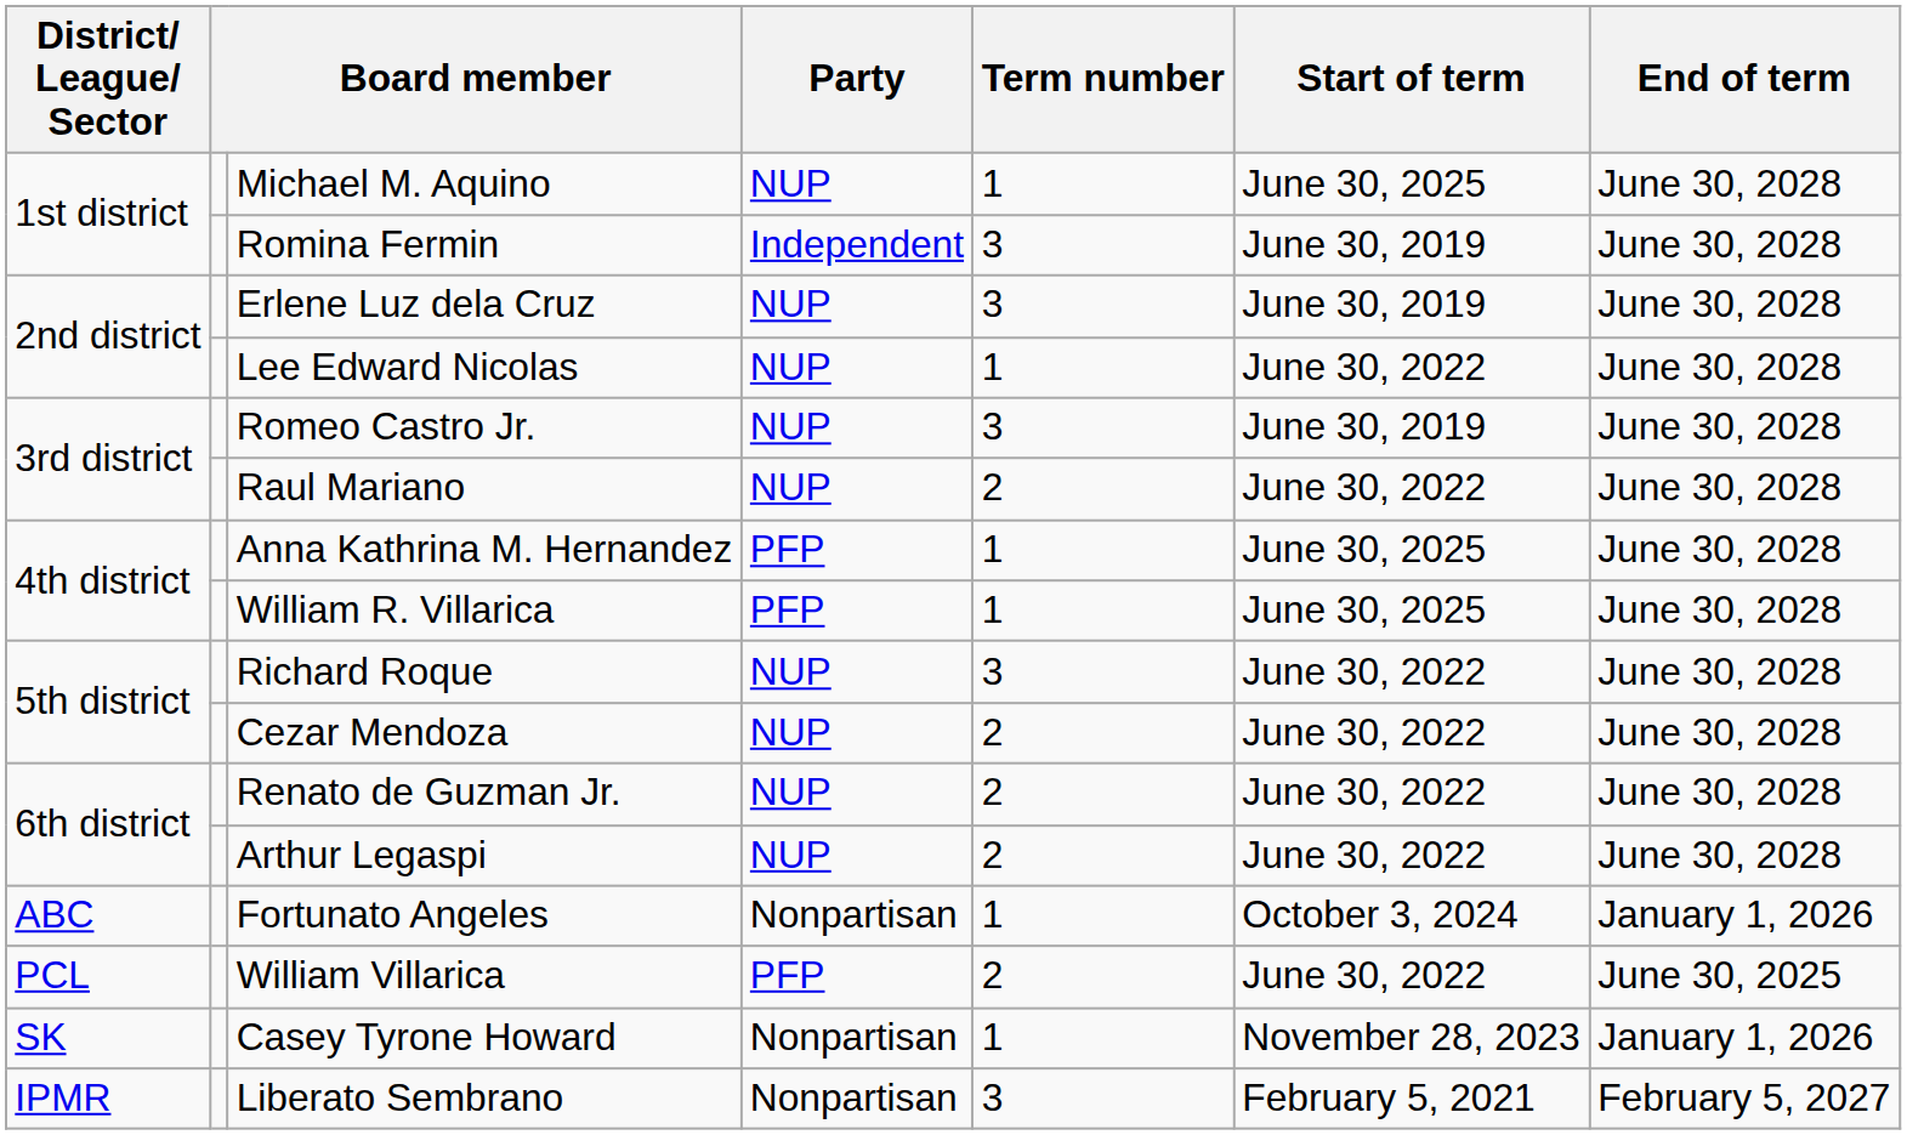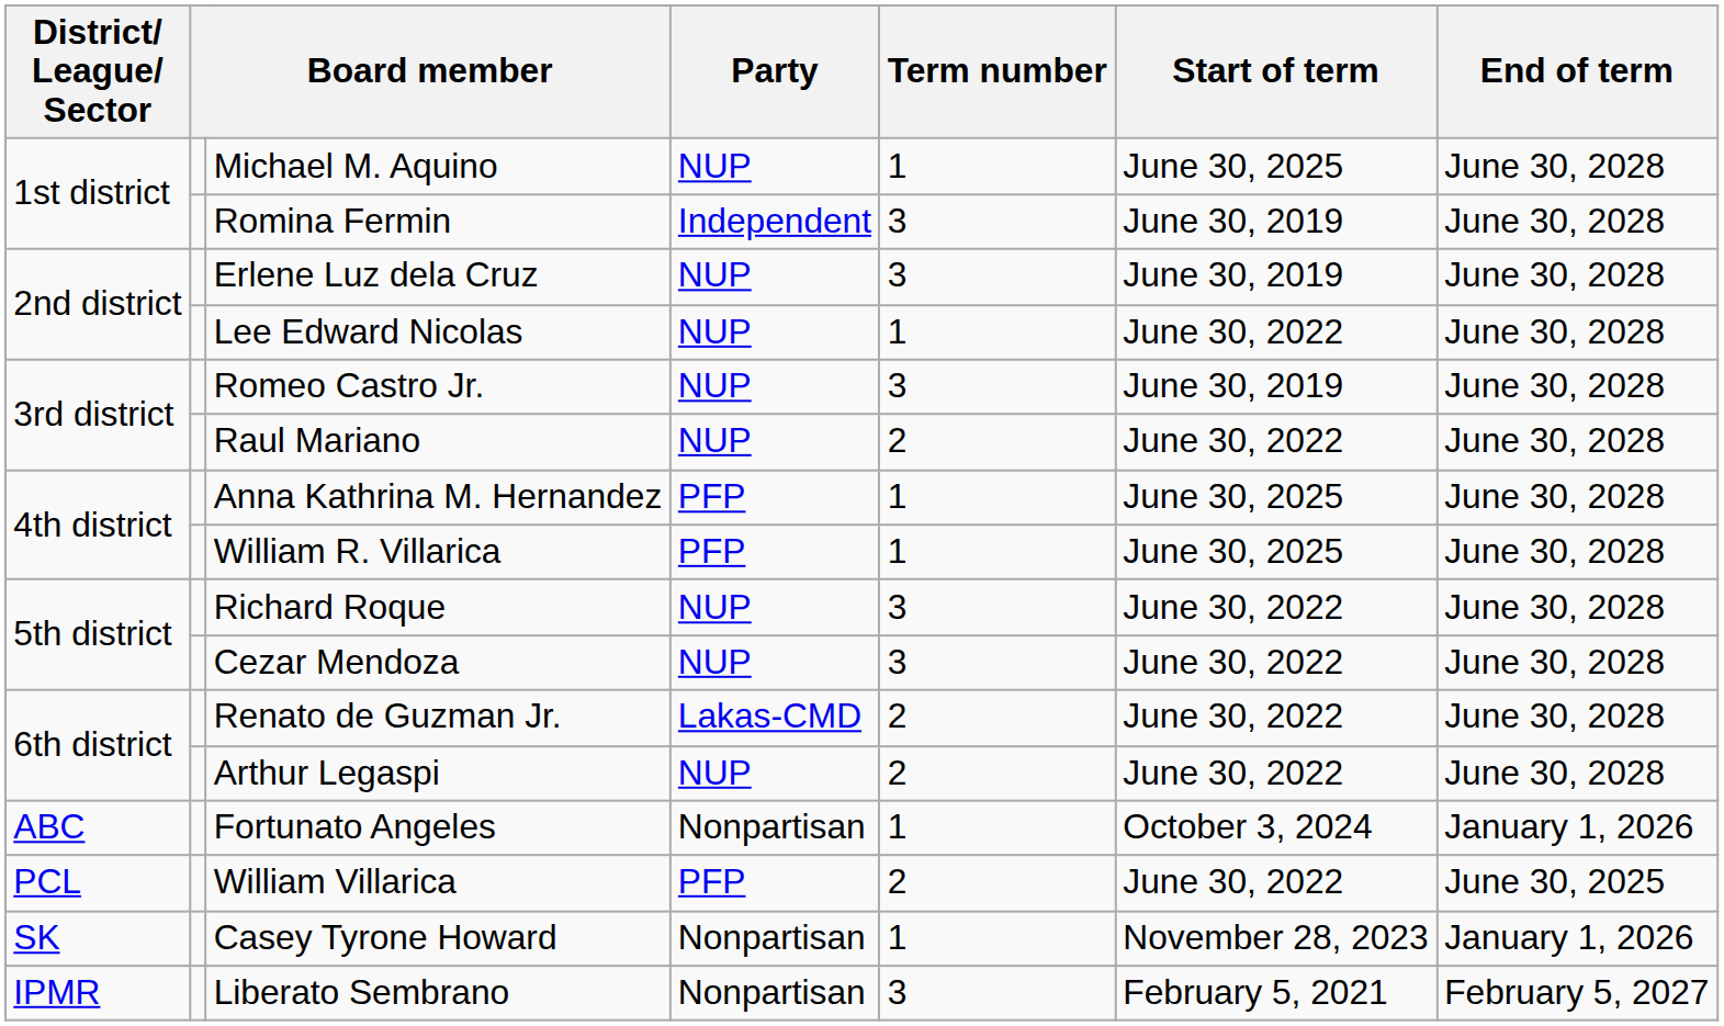Cezar Mendoza | Term number: 2 -> 3
Renato de Guzman Jr. | Party: NUP -> Lakas-CMD
